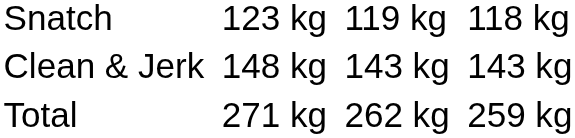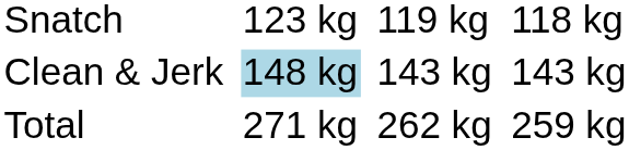Clean & Jerk | column 2: no background -> lightblue background
